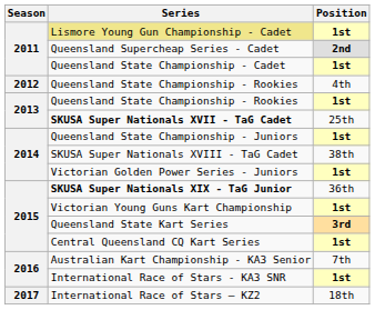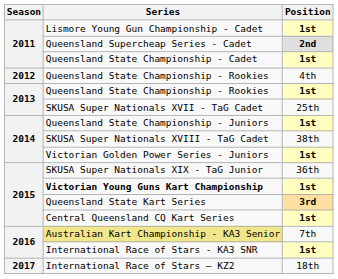Lismore Young Gun Championship - Cadet | Series: khaki background -> no background
SKUSA Super Nationals XVII - TaG Cadet | Series: bold -> normal
SKUSA Super Nationals XIX - TaG Junior | Series: bold -> normal
Victorian Young Guns Kart Championship | Series: normal -> bold
Australian Kart Championship - KA3 Senior | Series: no background -> khaki background
